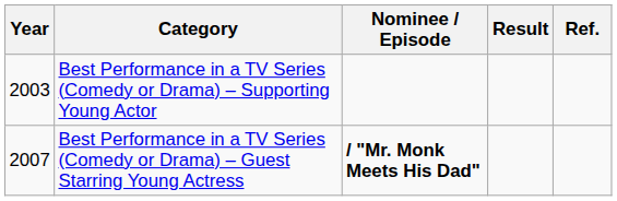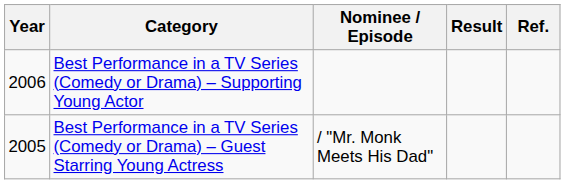row 2 | Year: 2003 -> 2006
row 3 | Year: 2007 -> 2005
row 3 | Nominee / Episode: bold -> normal
